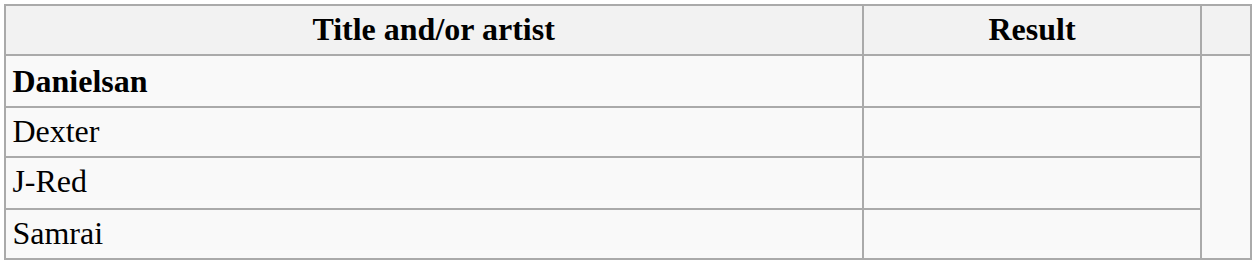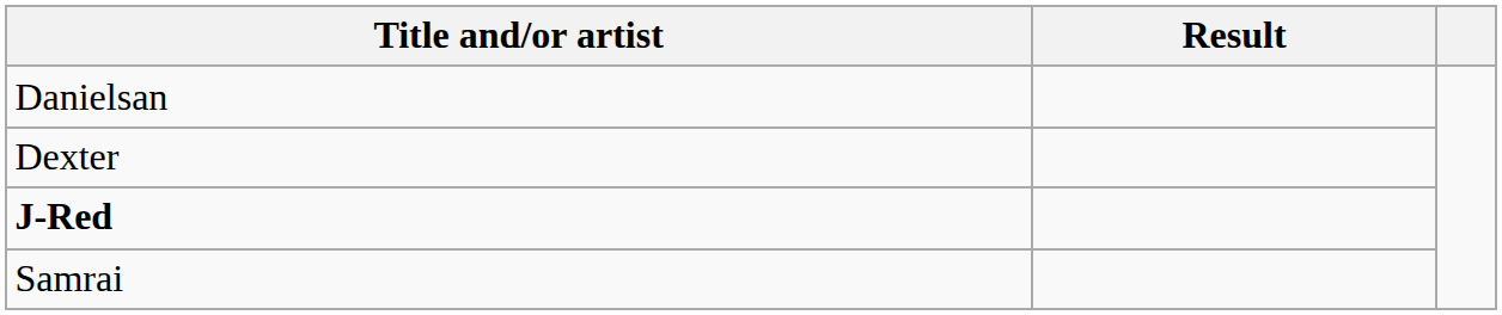Danielsan | Title and/or artist: bold -> normal
J-Red | Title and/or artist: normal -> bold
